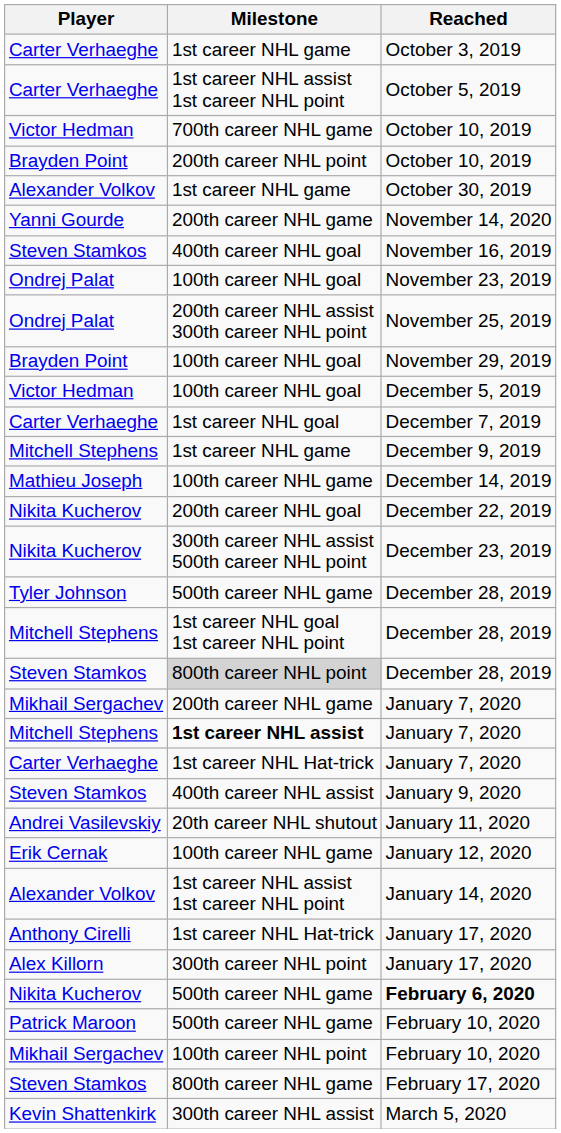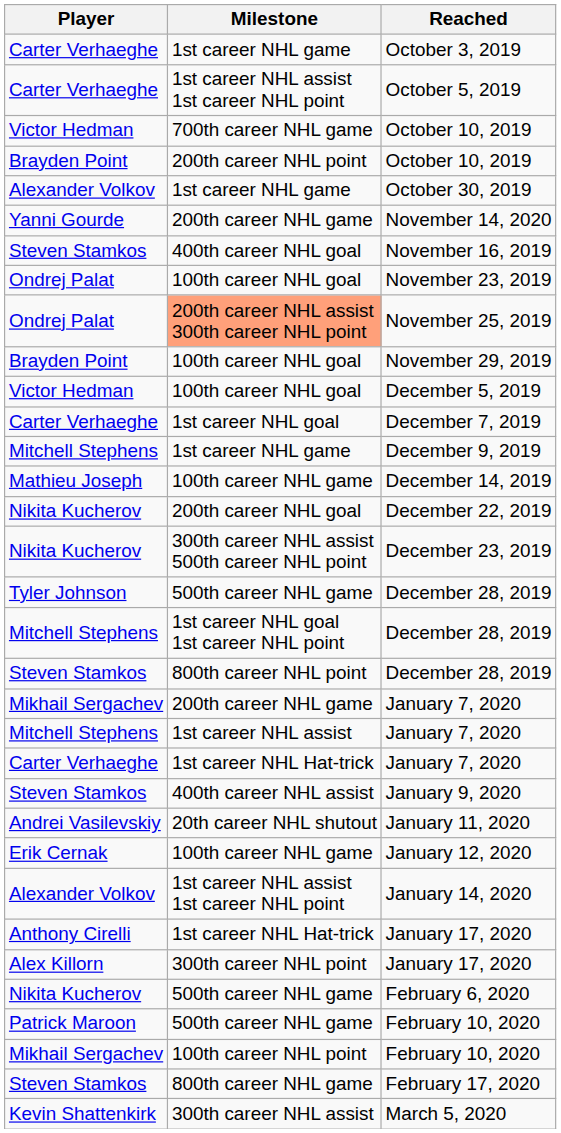row 10 | Milestone: no background -> lightsalmon background
row 20 | Milestone: lightgrey background -> no background
row 22 | Milestone: bold -> normal
row 30 | Reached: bold -> normal
